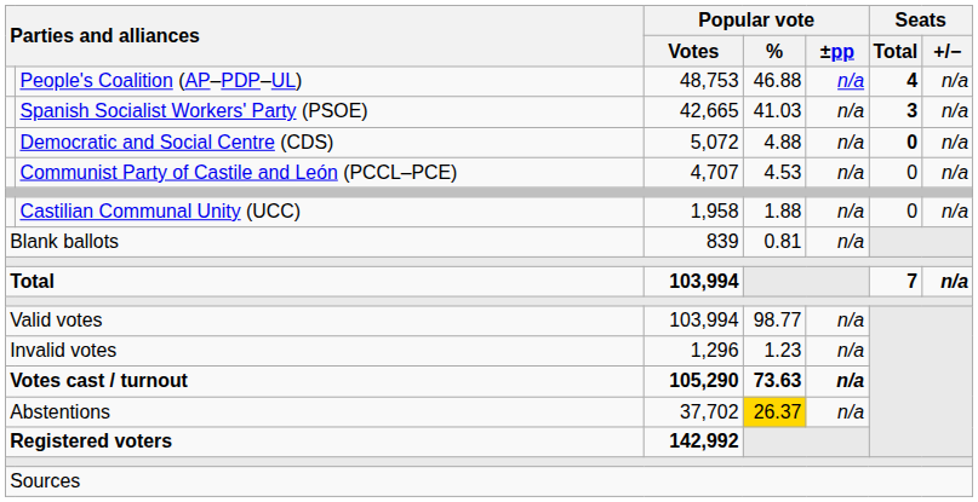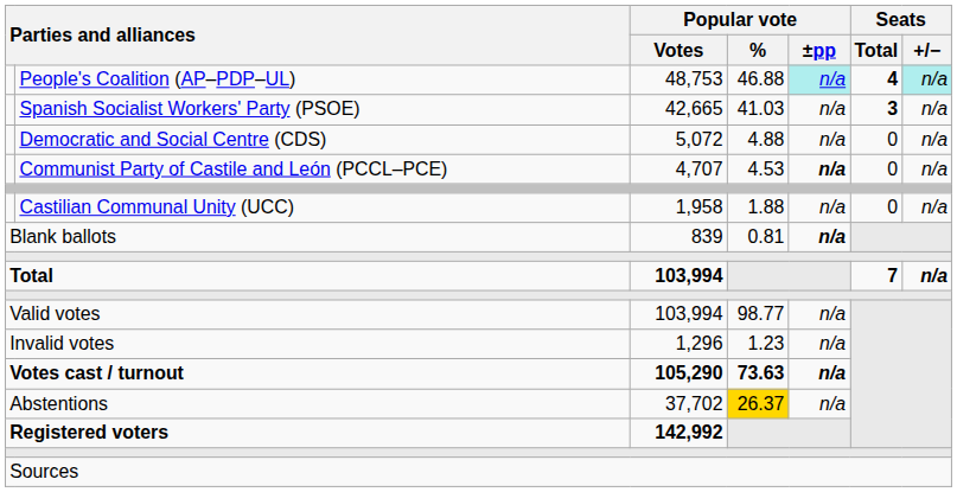People's Coalition (AP–PDP–UL) | Popular vote / ±pp: no background -> paleturquoise background
People's Coalition (AP–PDP–UL) | Seats / +/−: no background -> paleturquoise background
Democratic and Social Centre (CDS) | Seats / Total: bold -> normal
Communist Party of Castile and León (PCCL–PCE) | Popular vote / ±pp: normal -> bold
Blank ballots | Popular vote / ±pp: normal -> bold
